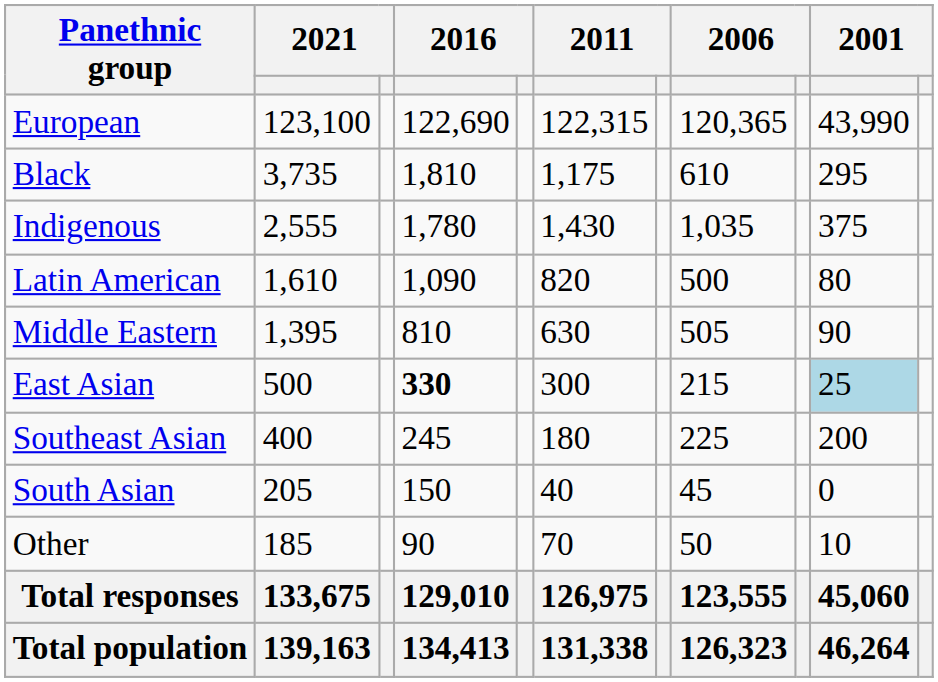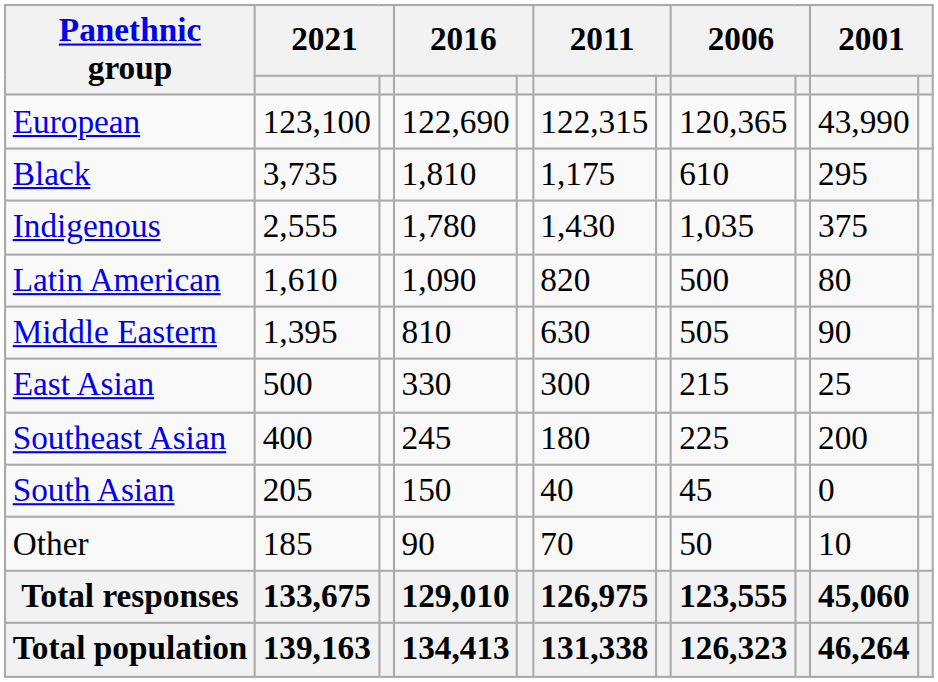East Asian | column 4: bold -> normal
East Asian | column 10: lightblue background -> no background
